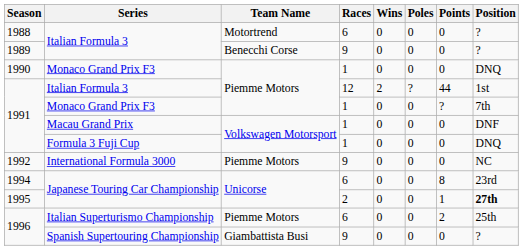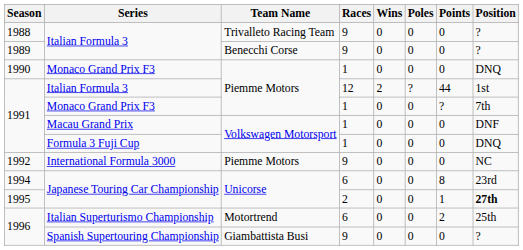1988 | Team Name: Motortrend -> Trivalleto Racing Team
1988 | Races: 6 -> 9
1996 / Italian Superturismo Championship | Team Name: Piemme Motors -> Motortrend
